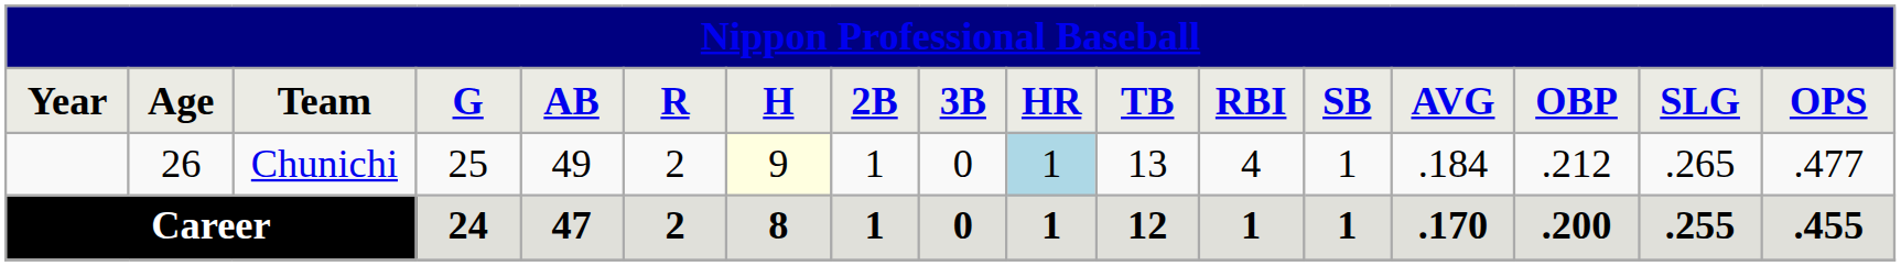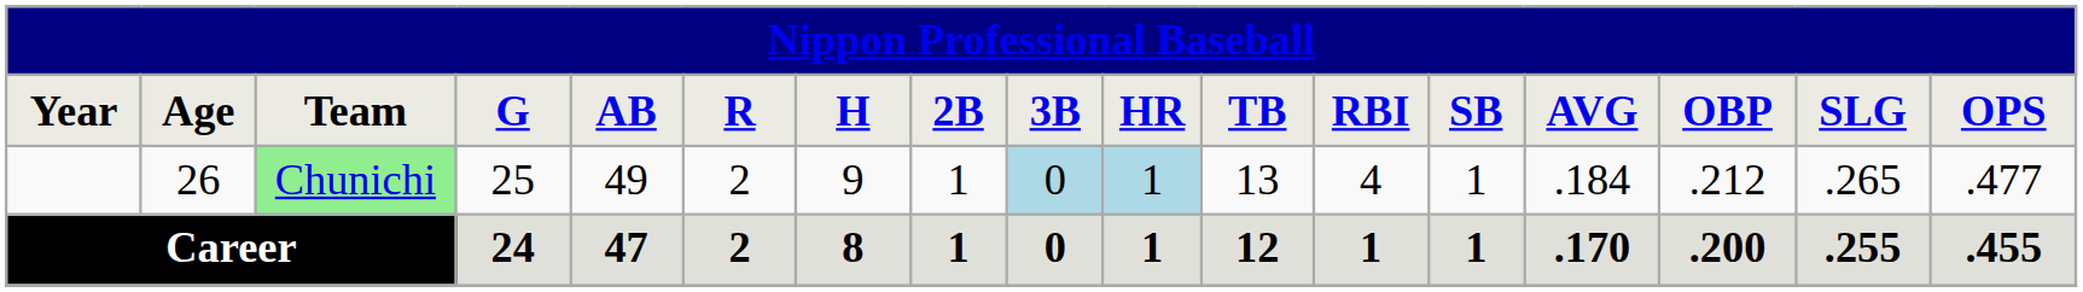row 3 | Team: no background -> lightgreen background
row 3 | H: lightyellow background -> no background
row 3 | 3B: no background -> lightblue background
